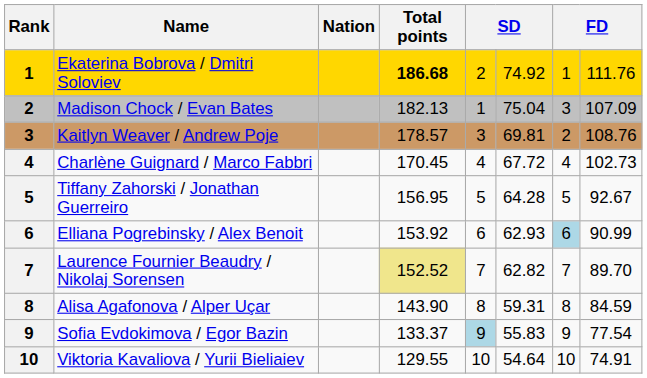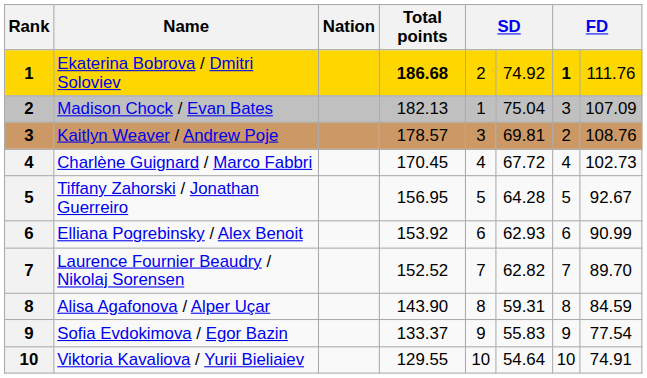Ekaterina Bobrova / Dmitri Soloviev | column 7: normal -> bold
Elliana Pogrebinsky / Alex Benoit | column 7: lightblue background -> no background
Laurence Fournier Beaudry / Nikolaj Sorensen | Total points: khaki background -> no background
Sofia Evdokimova / Egor Bazin | column 5: lightblue background -> no background
